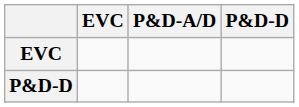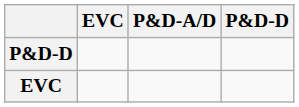row 2 | column 1: EVC -> P&D-D
row 3 | column 1: P&D-D -> EVC
